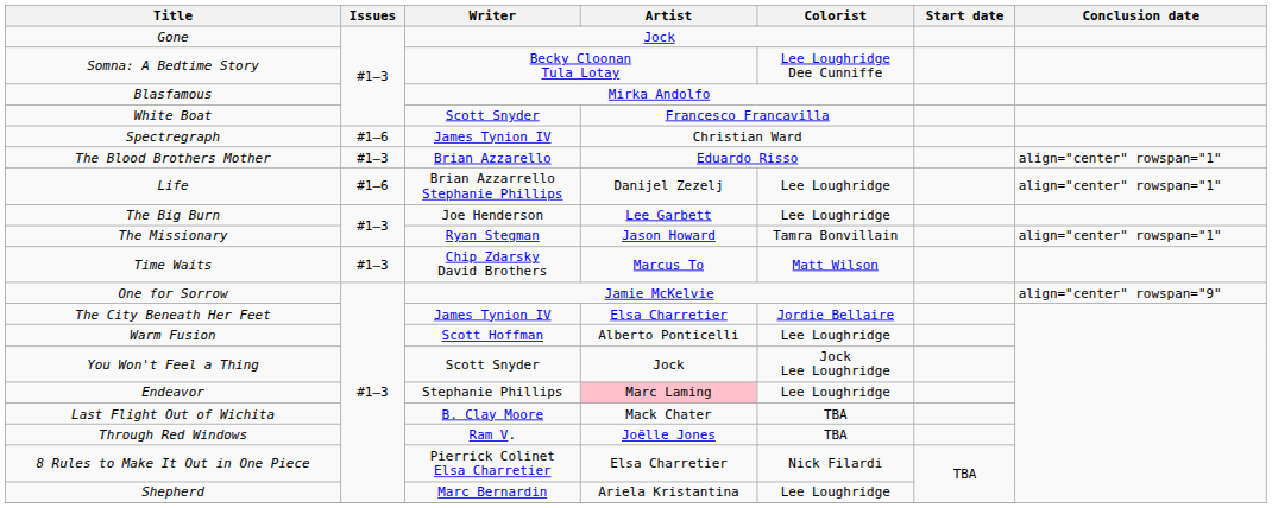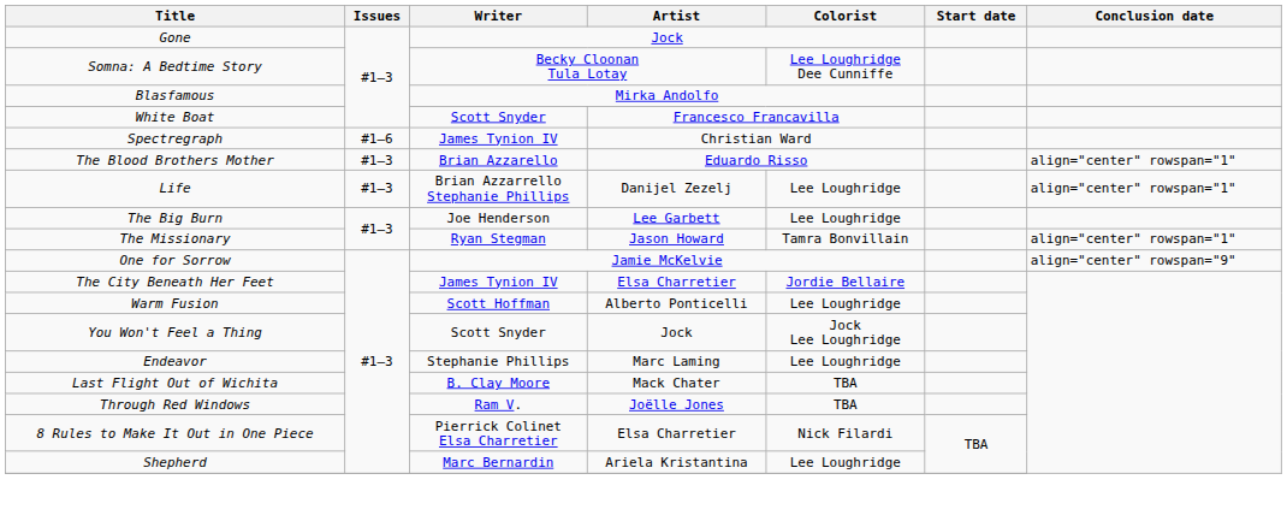Life | Issues: #1–6 -> #1–3
- row: Time Waits | #1–3 | Chip Zdarsky David Brothers | Marcus To | Matt Wilson
Endeavor | Artist: pink background -> no background
